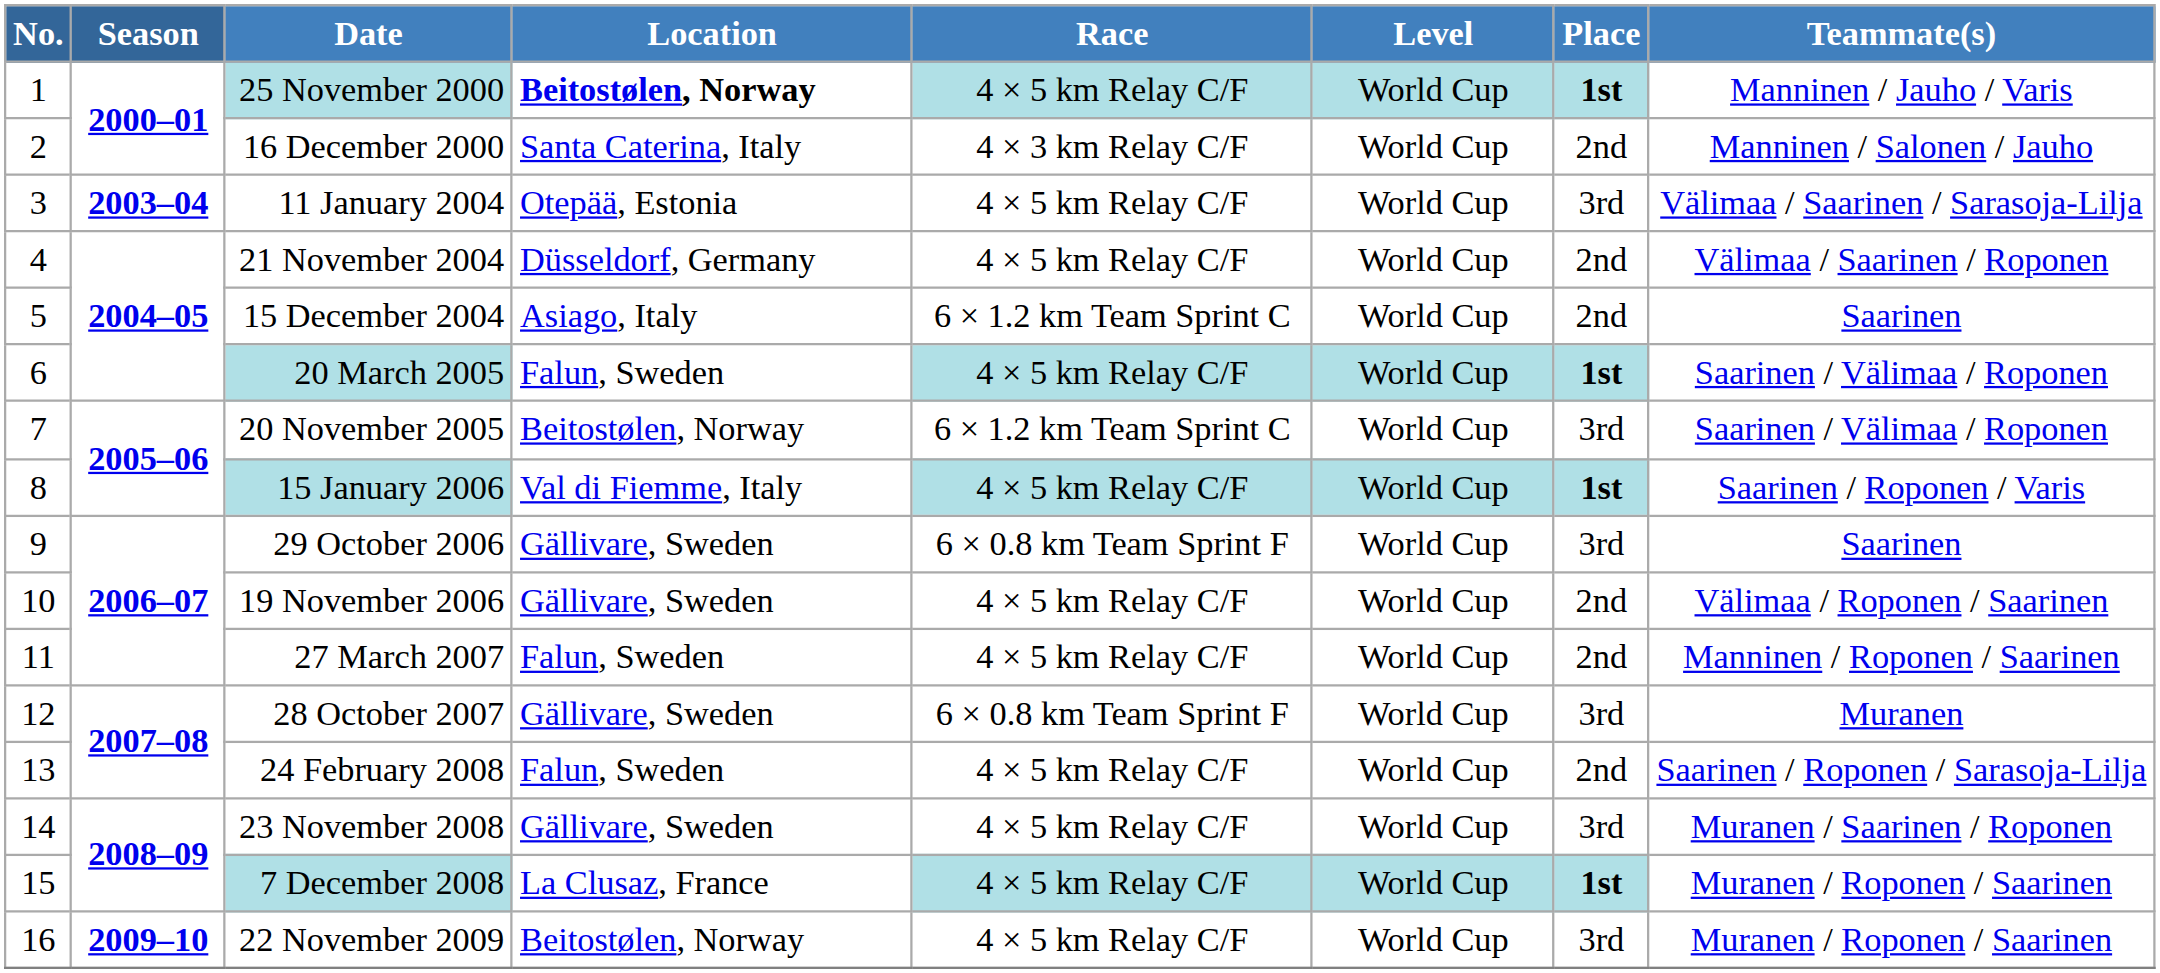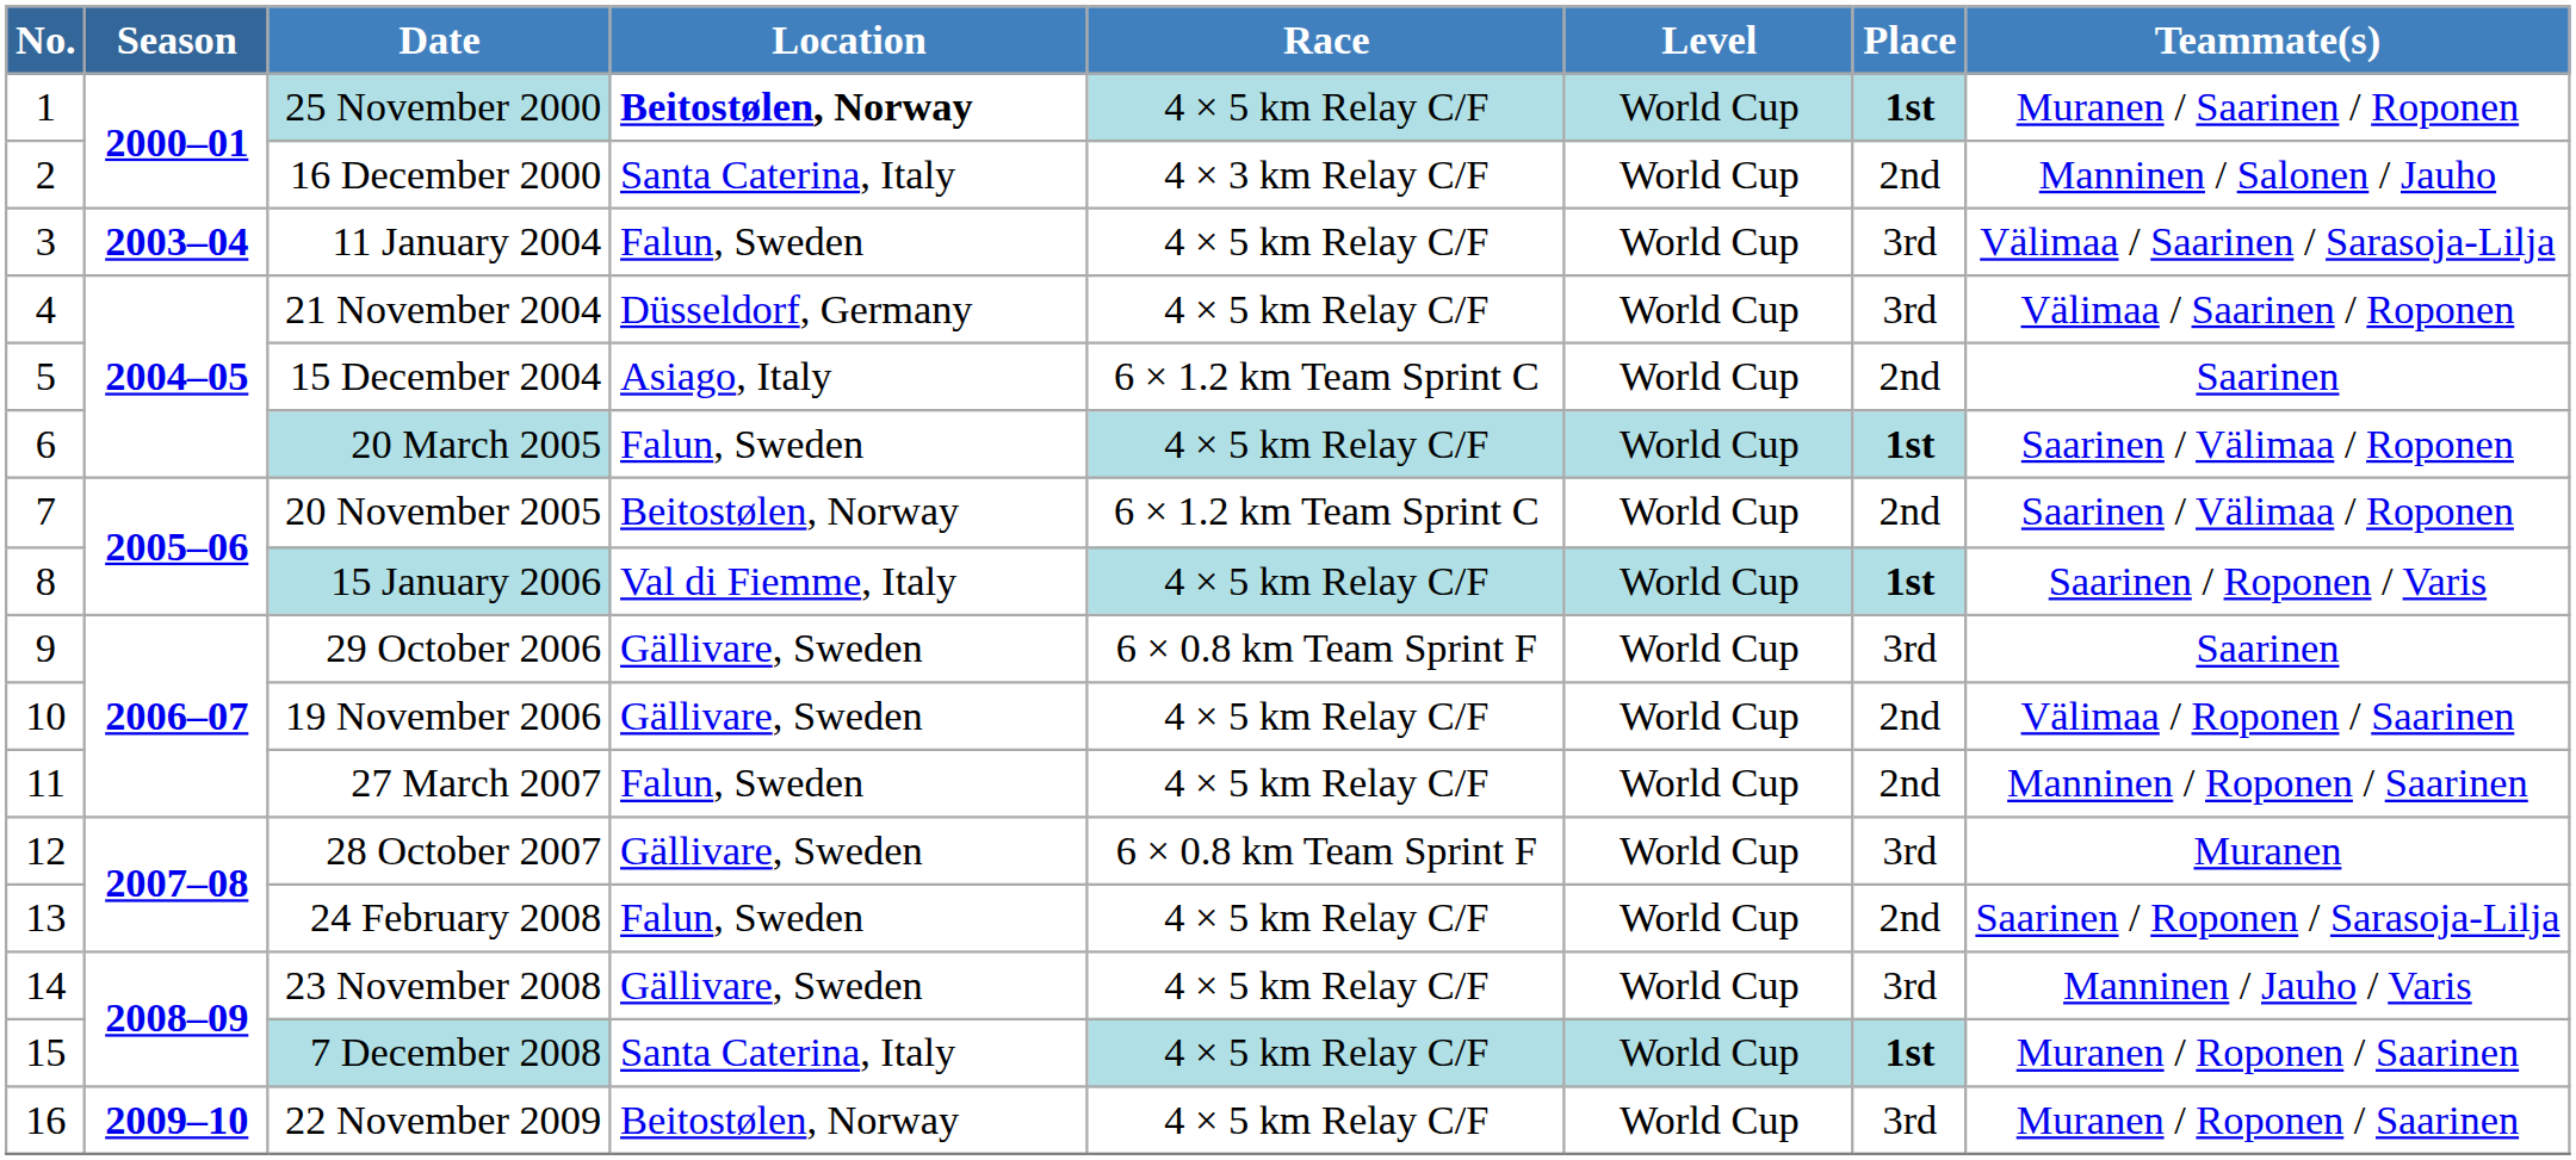25 November 2000 | Teammate(s): Manninen / Jauho / Varis -> Muranen / Saarinen / Roponen
11 January 2004 | Location: Otepää, Estonia -> Falun, Sweden
21 November 2004 | Place: 2nd -> 3rd
20 November 2005 | Place: 3rd -> 2nd
23 November 2008 | Teammate(s): Muranen / Saarinen / Roponen -> Manninen / Jauho / Varis
7 December 2008 | Location: La Clusaz, France -> Santa Caterina, Italy
